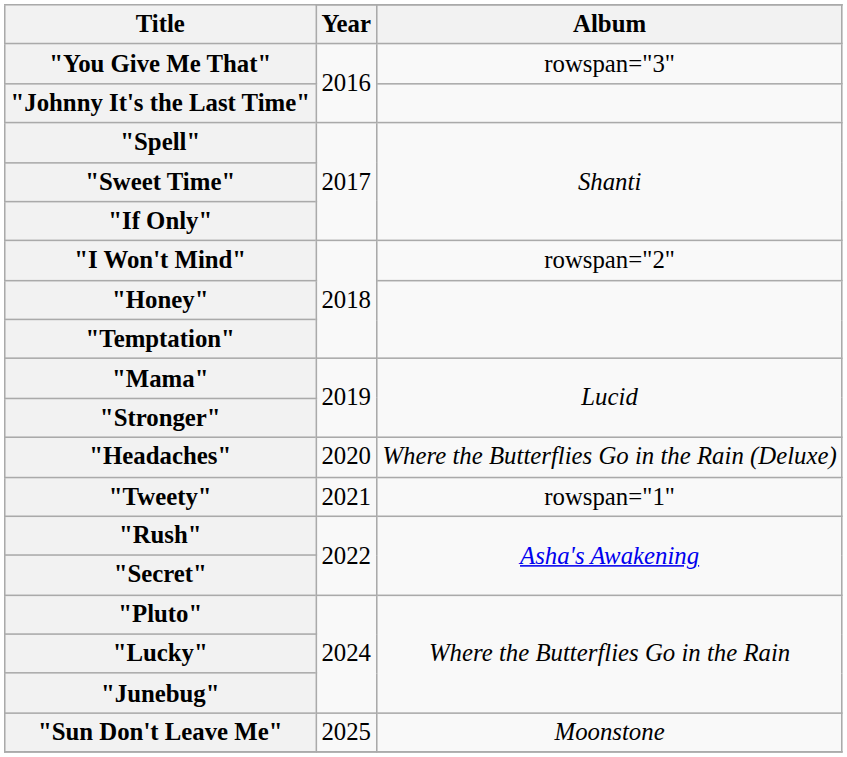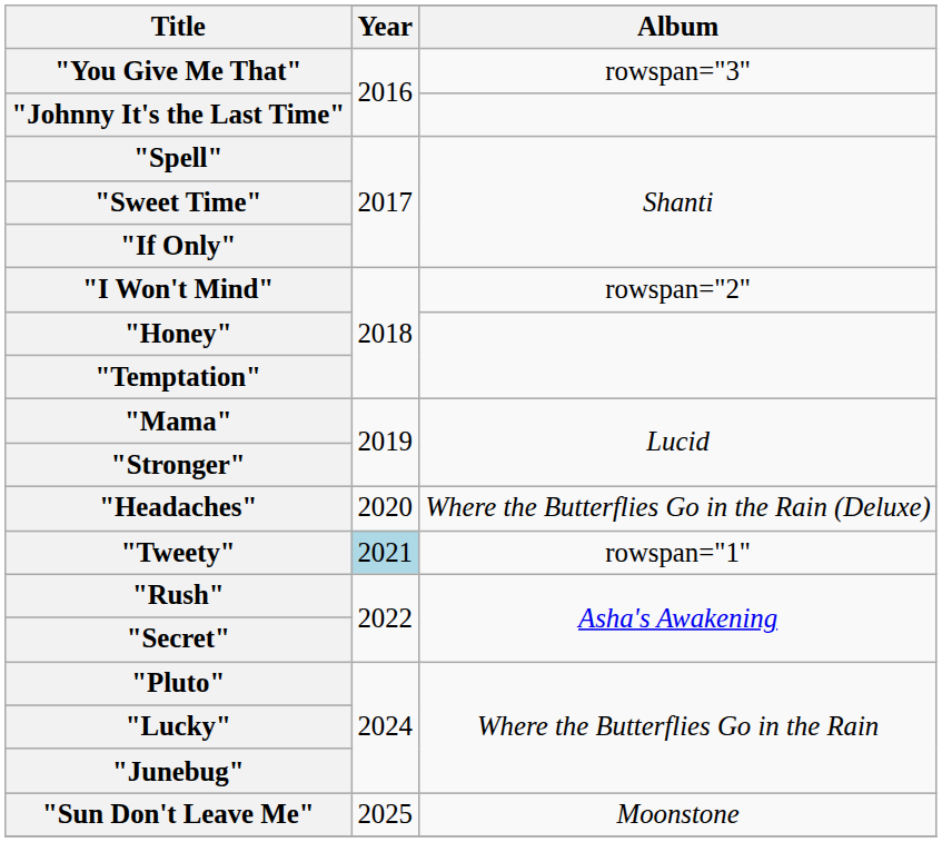"Tweety" | Year: no background -> lightblue background
